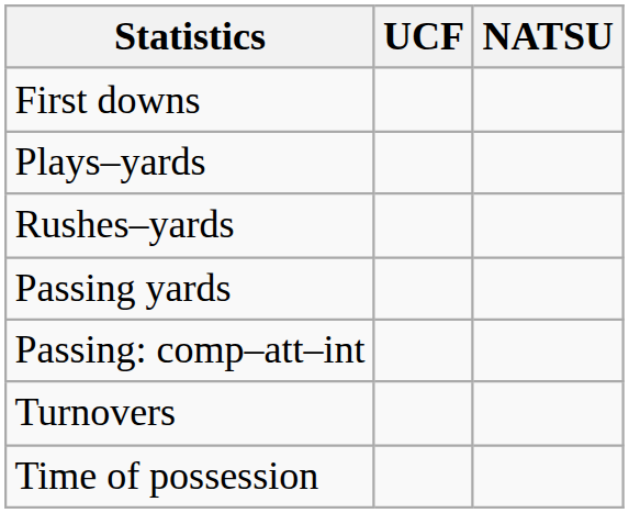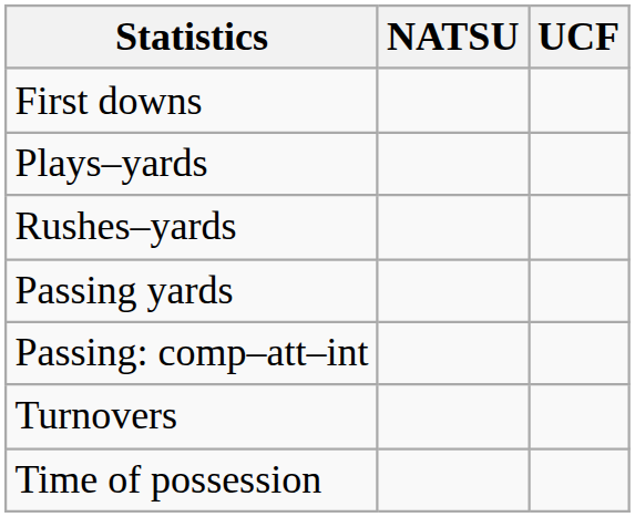columns swapped: NATSU <-> UCF
